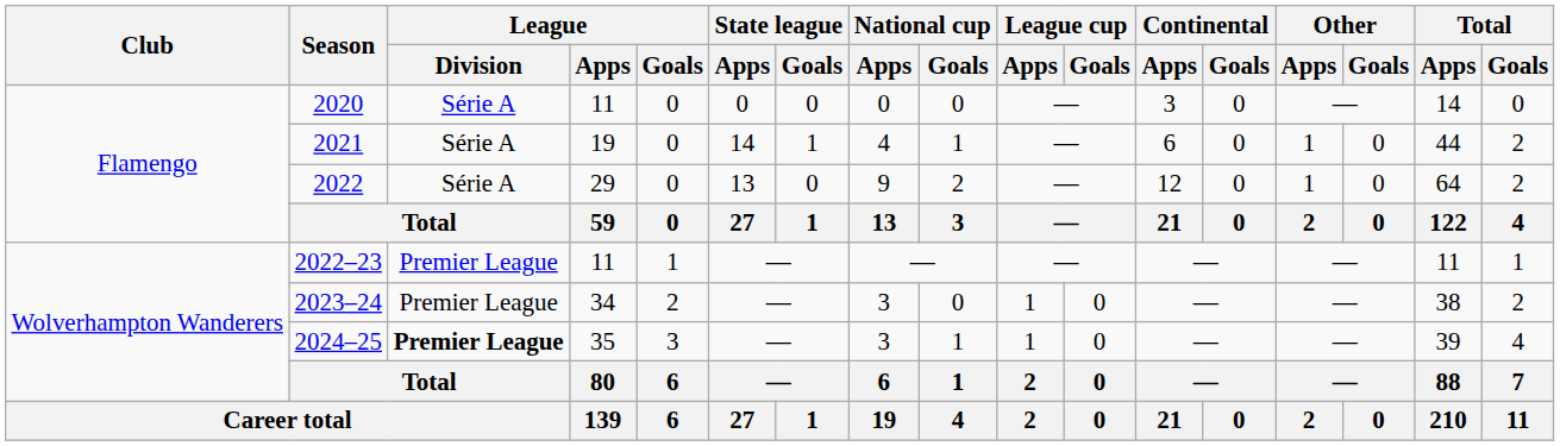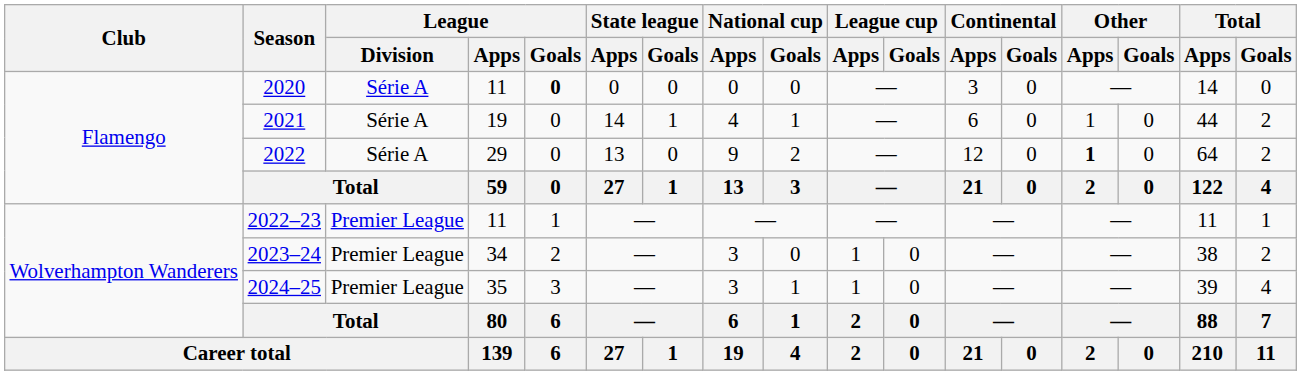2020 | League / Goals: normal -> bold
2022 | Other / Apps: normal -> bold
2024–25 | League / Division: bold -> normal
